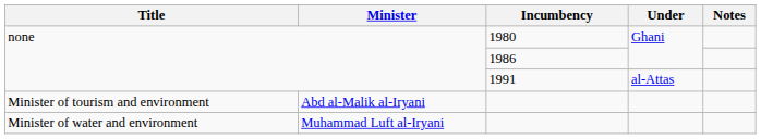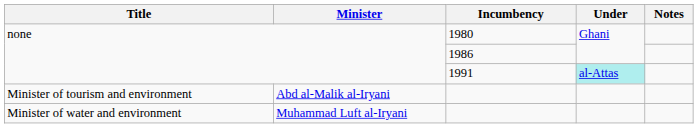1991 | Under: no background -> paleturquoise background
